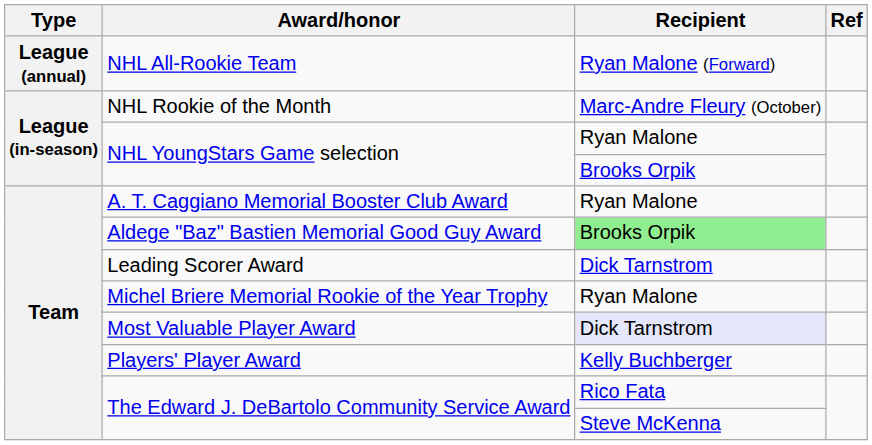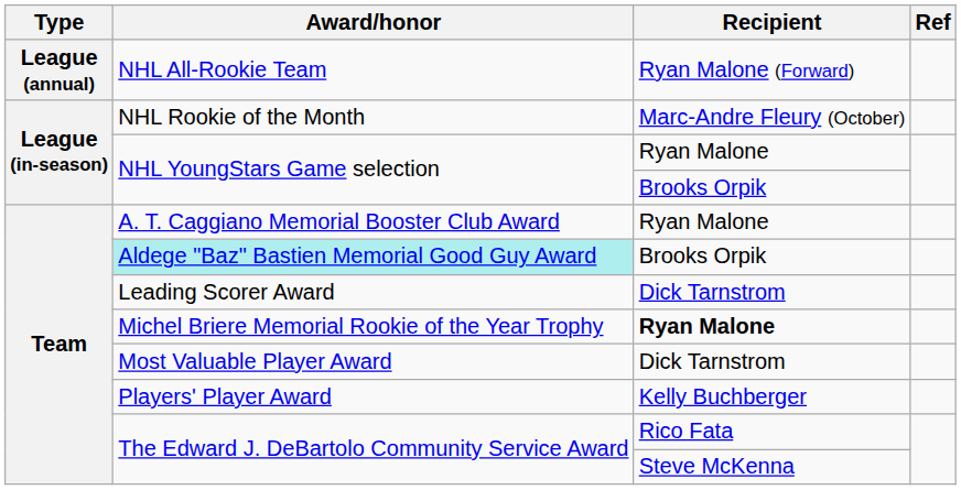Aldege "Baz" Bastien Memorial Good Guy Award | Award/honor: no background -> paleturquoise background
Aldege "Baz" Bastien Memorial Good Guy Award | Recipient: lightgreen background -> no background
Michel Briere Memorial Rookie of the Year Trophy | Recipient: normal -> bold
Most Valuable Player Award | Recipient: lavender background -> no background
